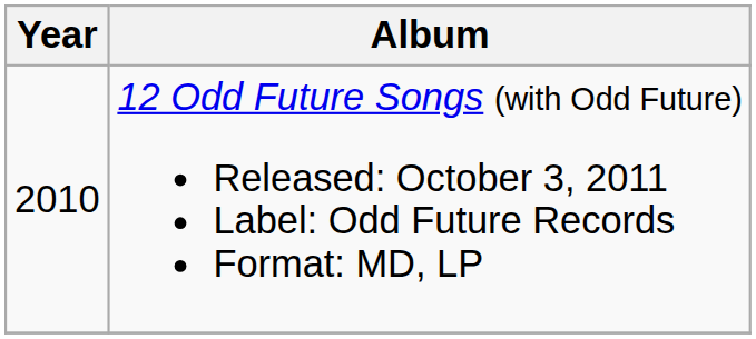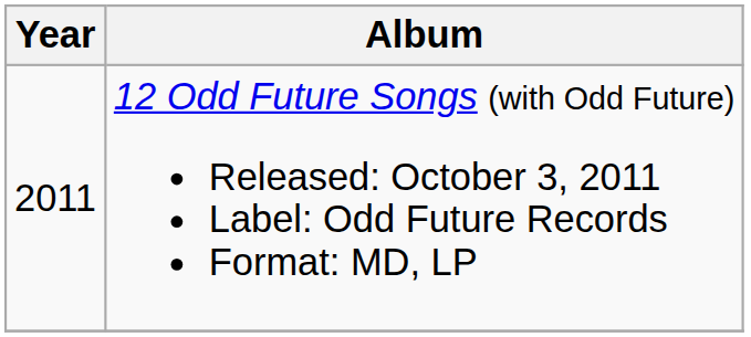row 2 | Year: 2010 -> 2011
